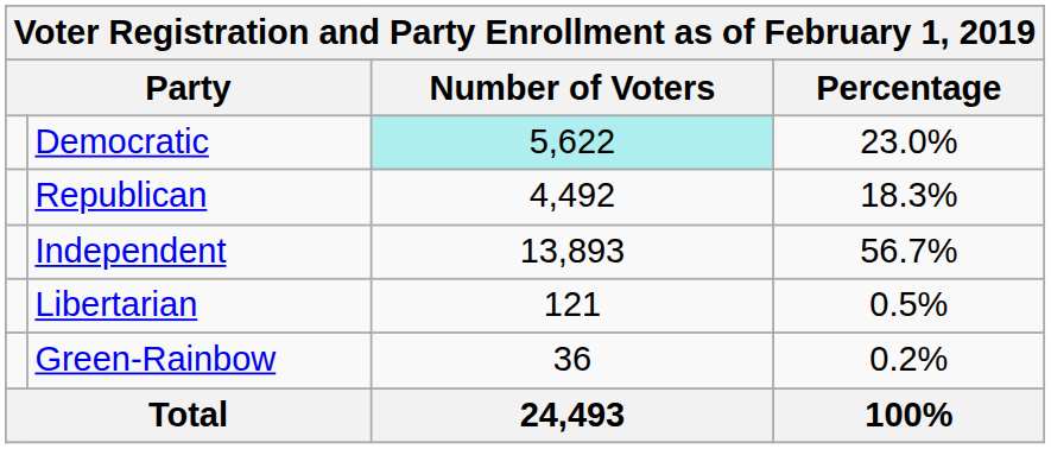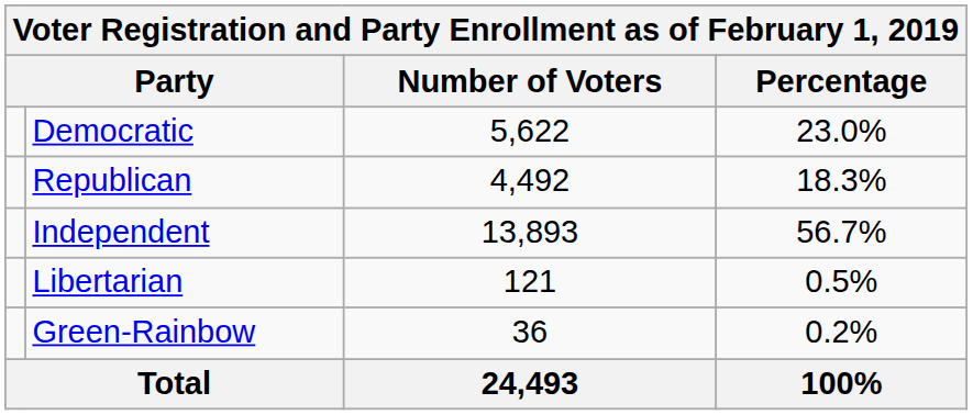Democratic | Number of Voters: paleturquoise background -> no background
